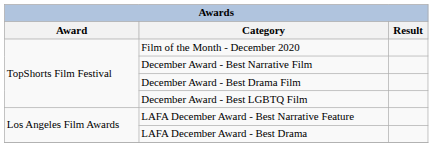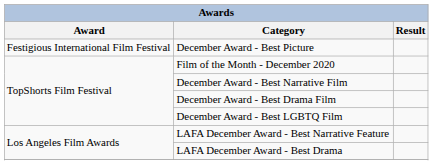+ row: Festigious International Film Festival | December Award - Best Picture
